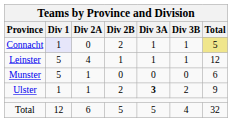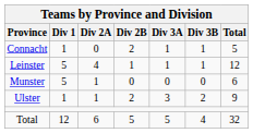Connacht | Div 1: lavender background -> no background
Connacht | Total: khaki background -> no background
Ulster | Div 3A: bold -> normal
